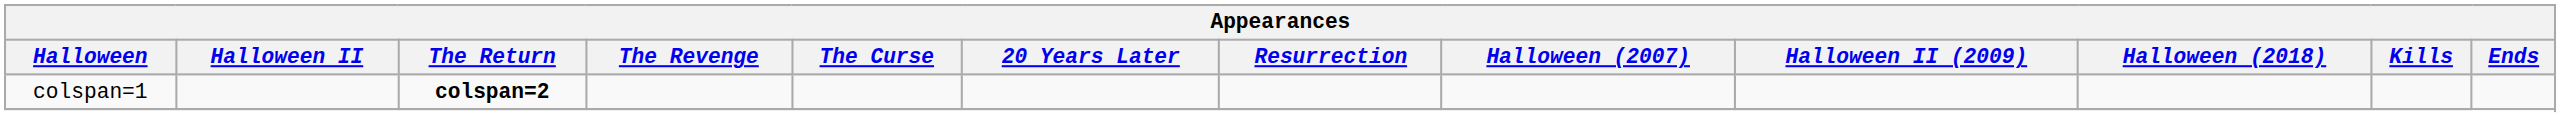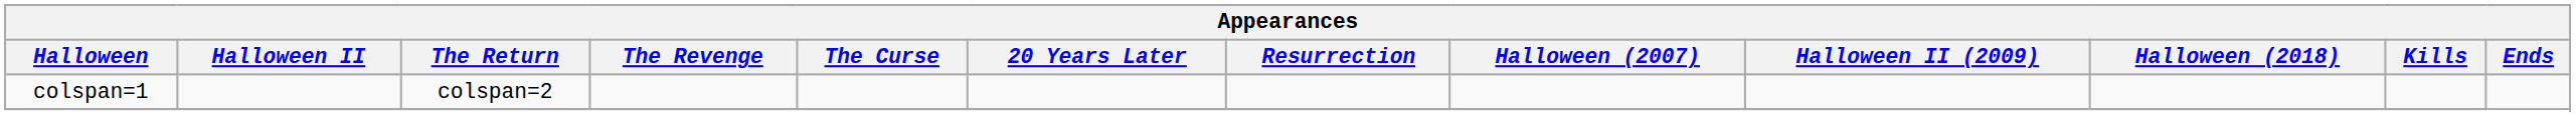colspan=1 | The Return: bold -> normal
